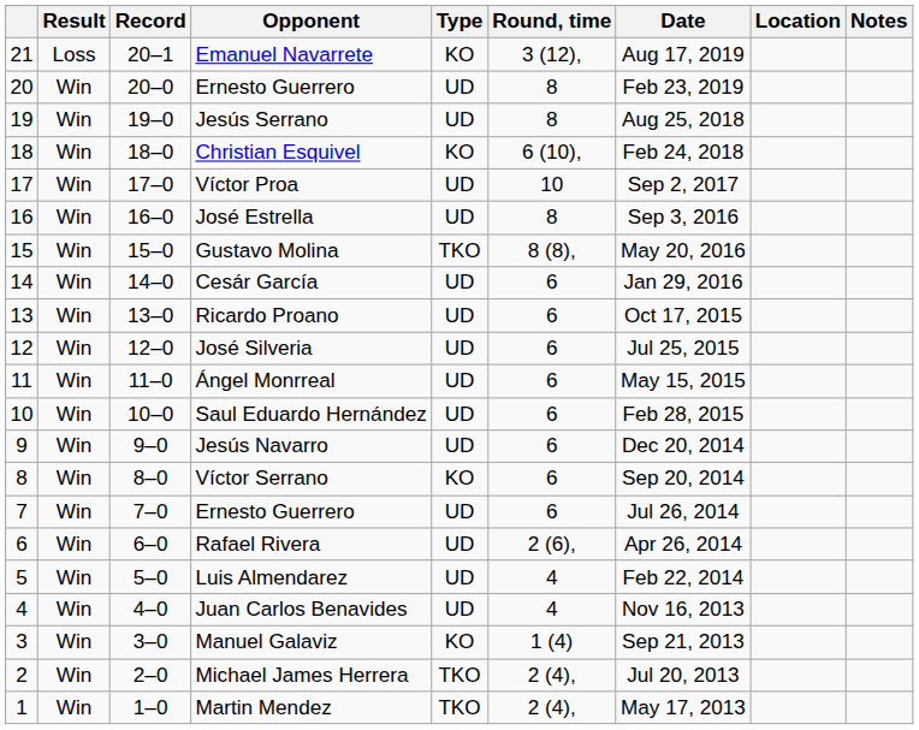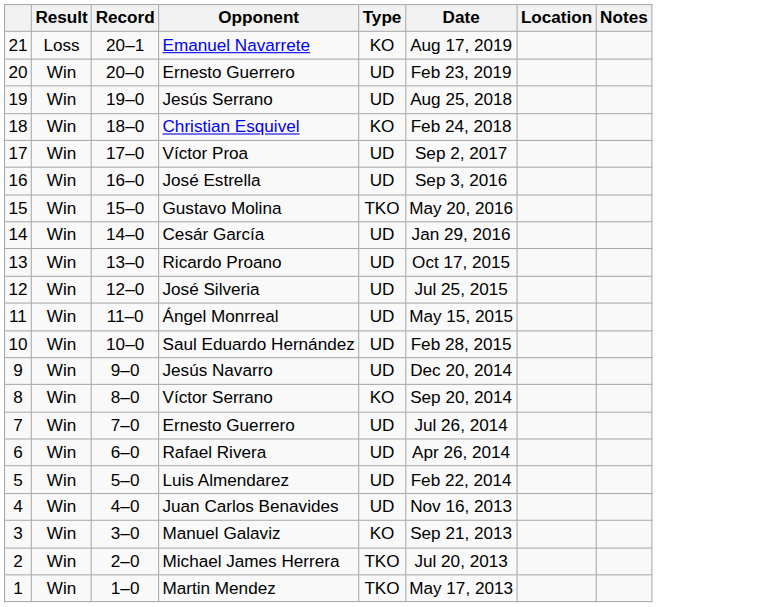- column: Round, time | 3 (12), | 8 | 8 | 6 (10), | 10 | 8 | 8 (8), | 6 | 6 | 6 | 6 | 6 | 6 | 6 | 6 | 2 (6), | 4 | 4 | 1 (4) | 2 (4), | 2 (4),
